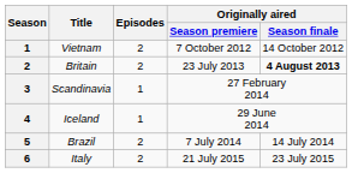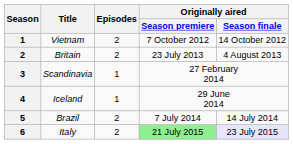Britain | Originally aired / Season finale: bold -> normal
Italy | Originally aired / Season premiere: no background -> lightgreen background
Italy | Originally aired / Season finale: no background -> lavender background
